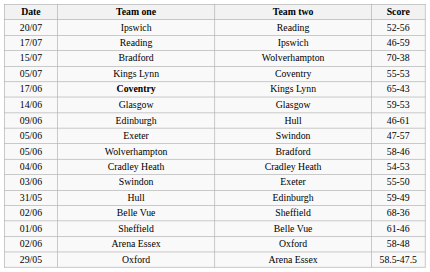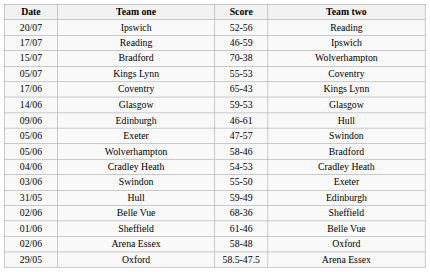columns swapped: Score <-> Team two
row 6 | Team one: bold -> normal
